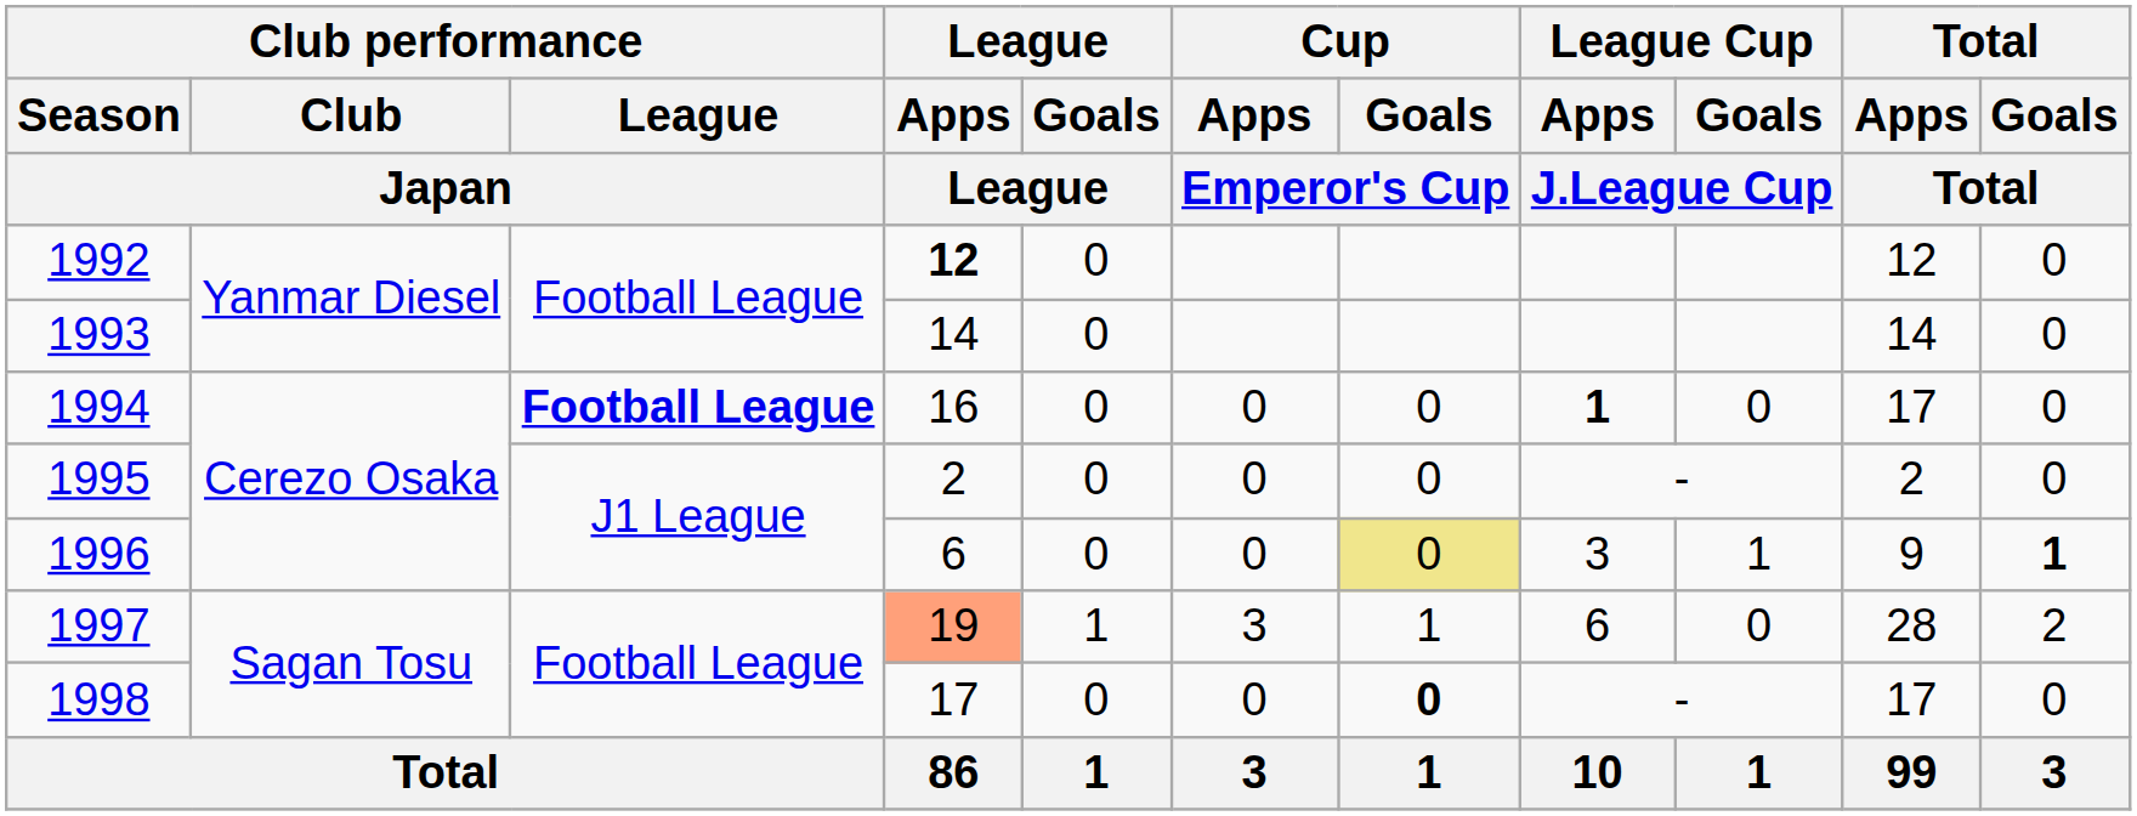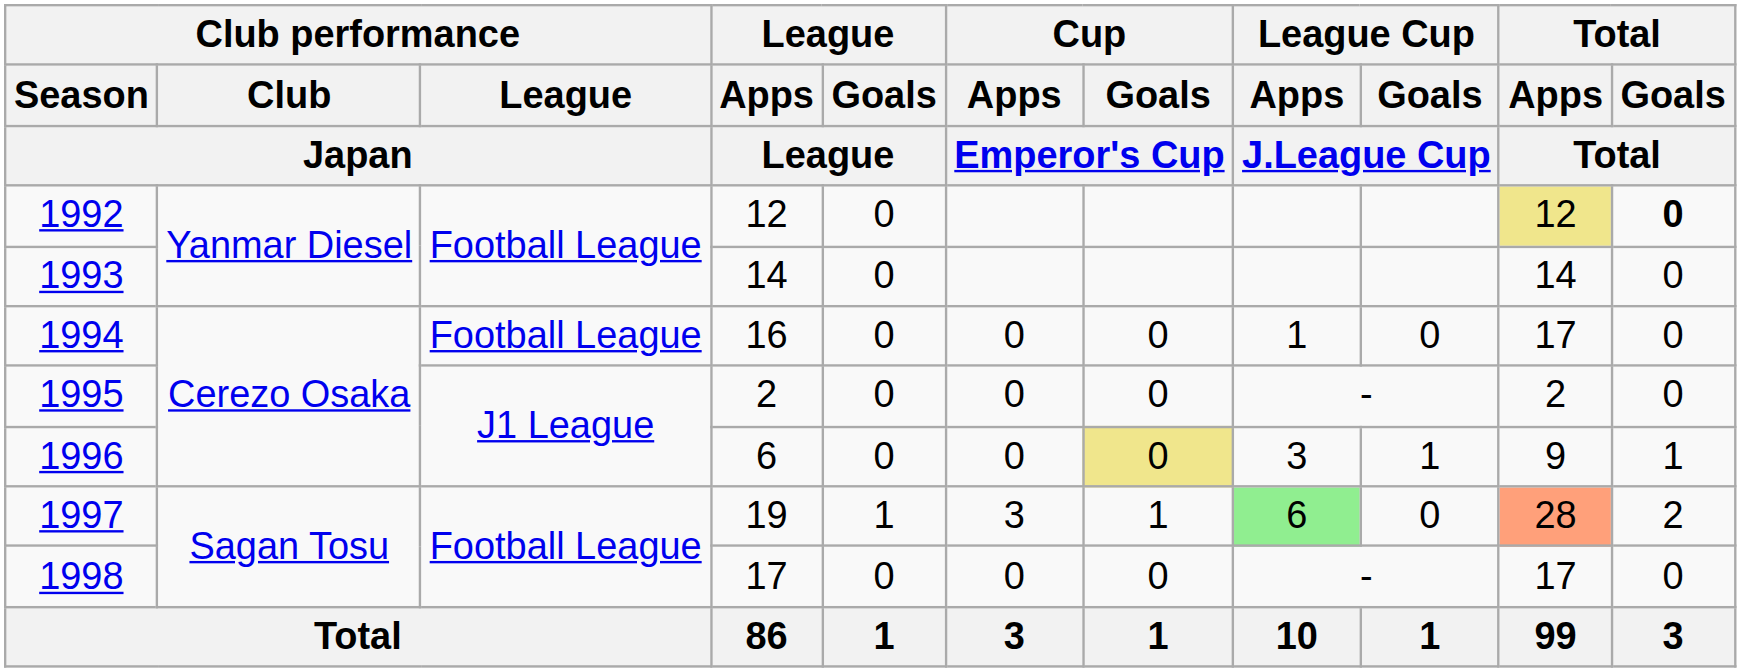1992 | League / Apps / League: bold -> normal
1992 | Total / Apps / Total: no background -> khaki background
1992 | Total / Goals / Total: normal -> bold
1994 | Club performance / League / Japan: bold -> normal
1994 | League Cup / Apps / J.League Cup: bold -> normal
1996 | Total / Goals / Total: bold -> normal
1997 | League / Apps / League: lightsalmon background -> no background
1997 | League Cup / Apps / J.League Cup: no background -> lightgreen background
1997 | Total / Apps / Total: no background -> lightsalmon background
1998 | Cup / Goals / Emperor's Cup: bold -> normal
